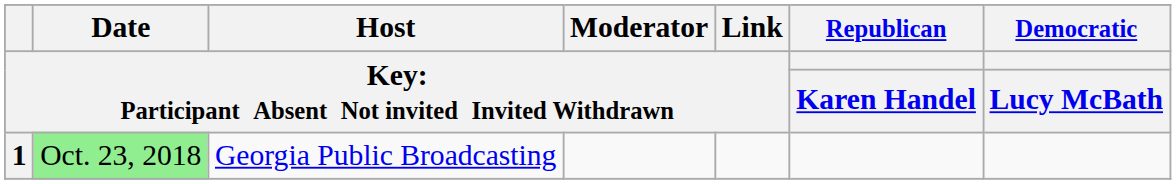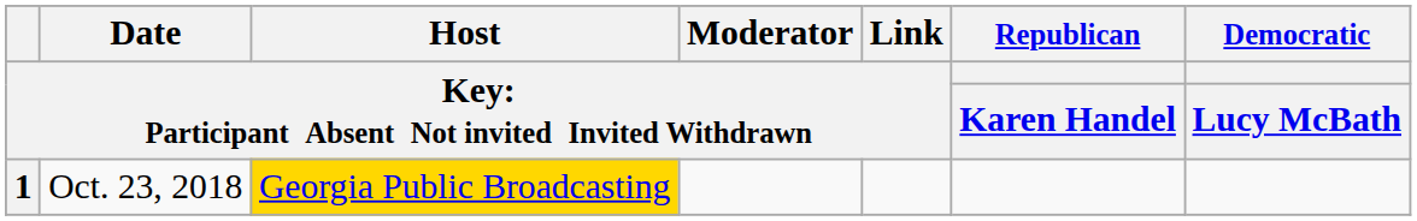1 | column 2: lightgreen background -> no background
1 | column 3: no background -> gold background
